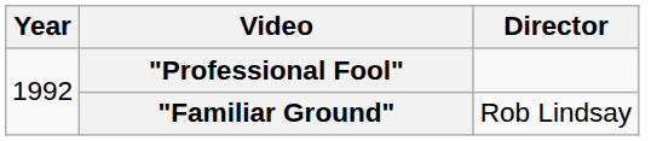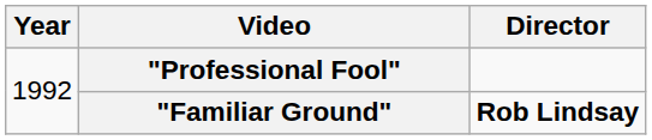"Familiar Ground" | Director: normal -> bold
